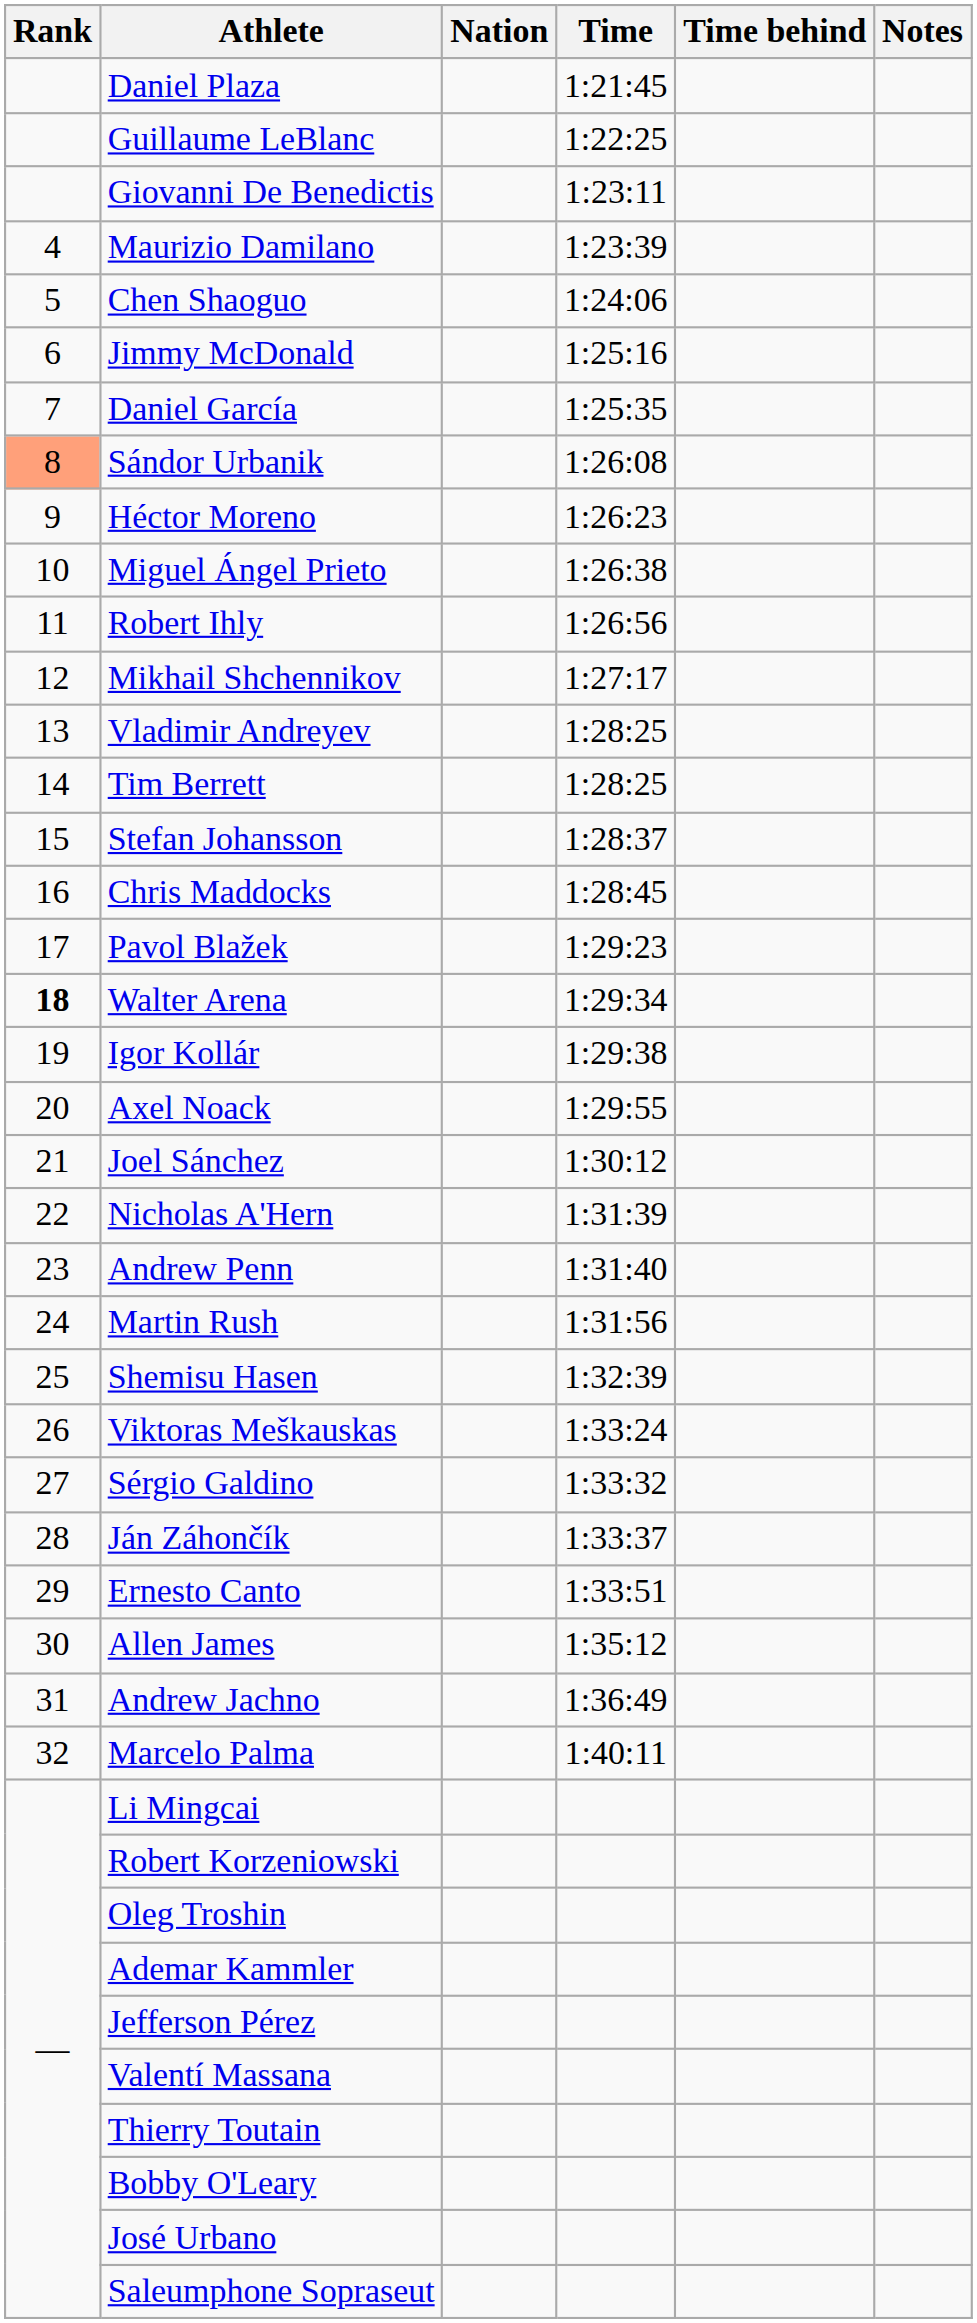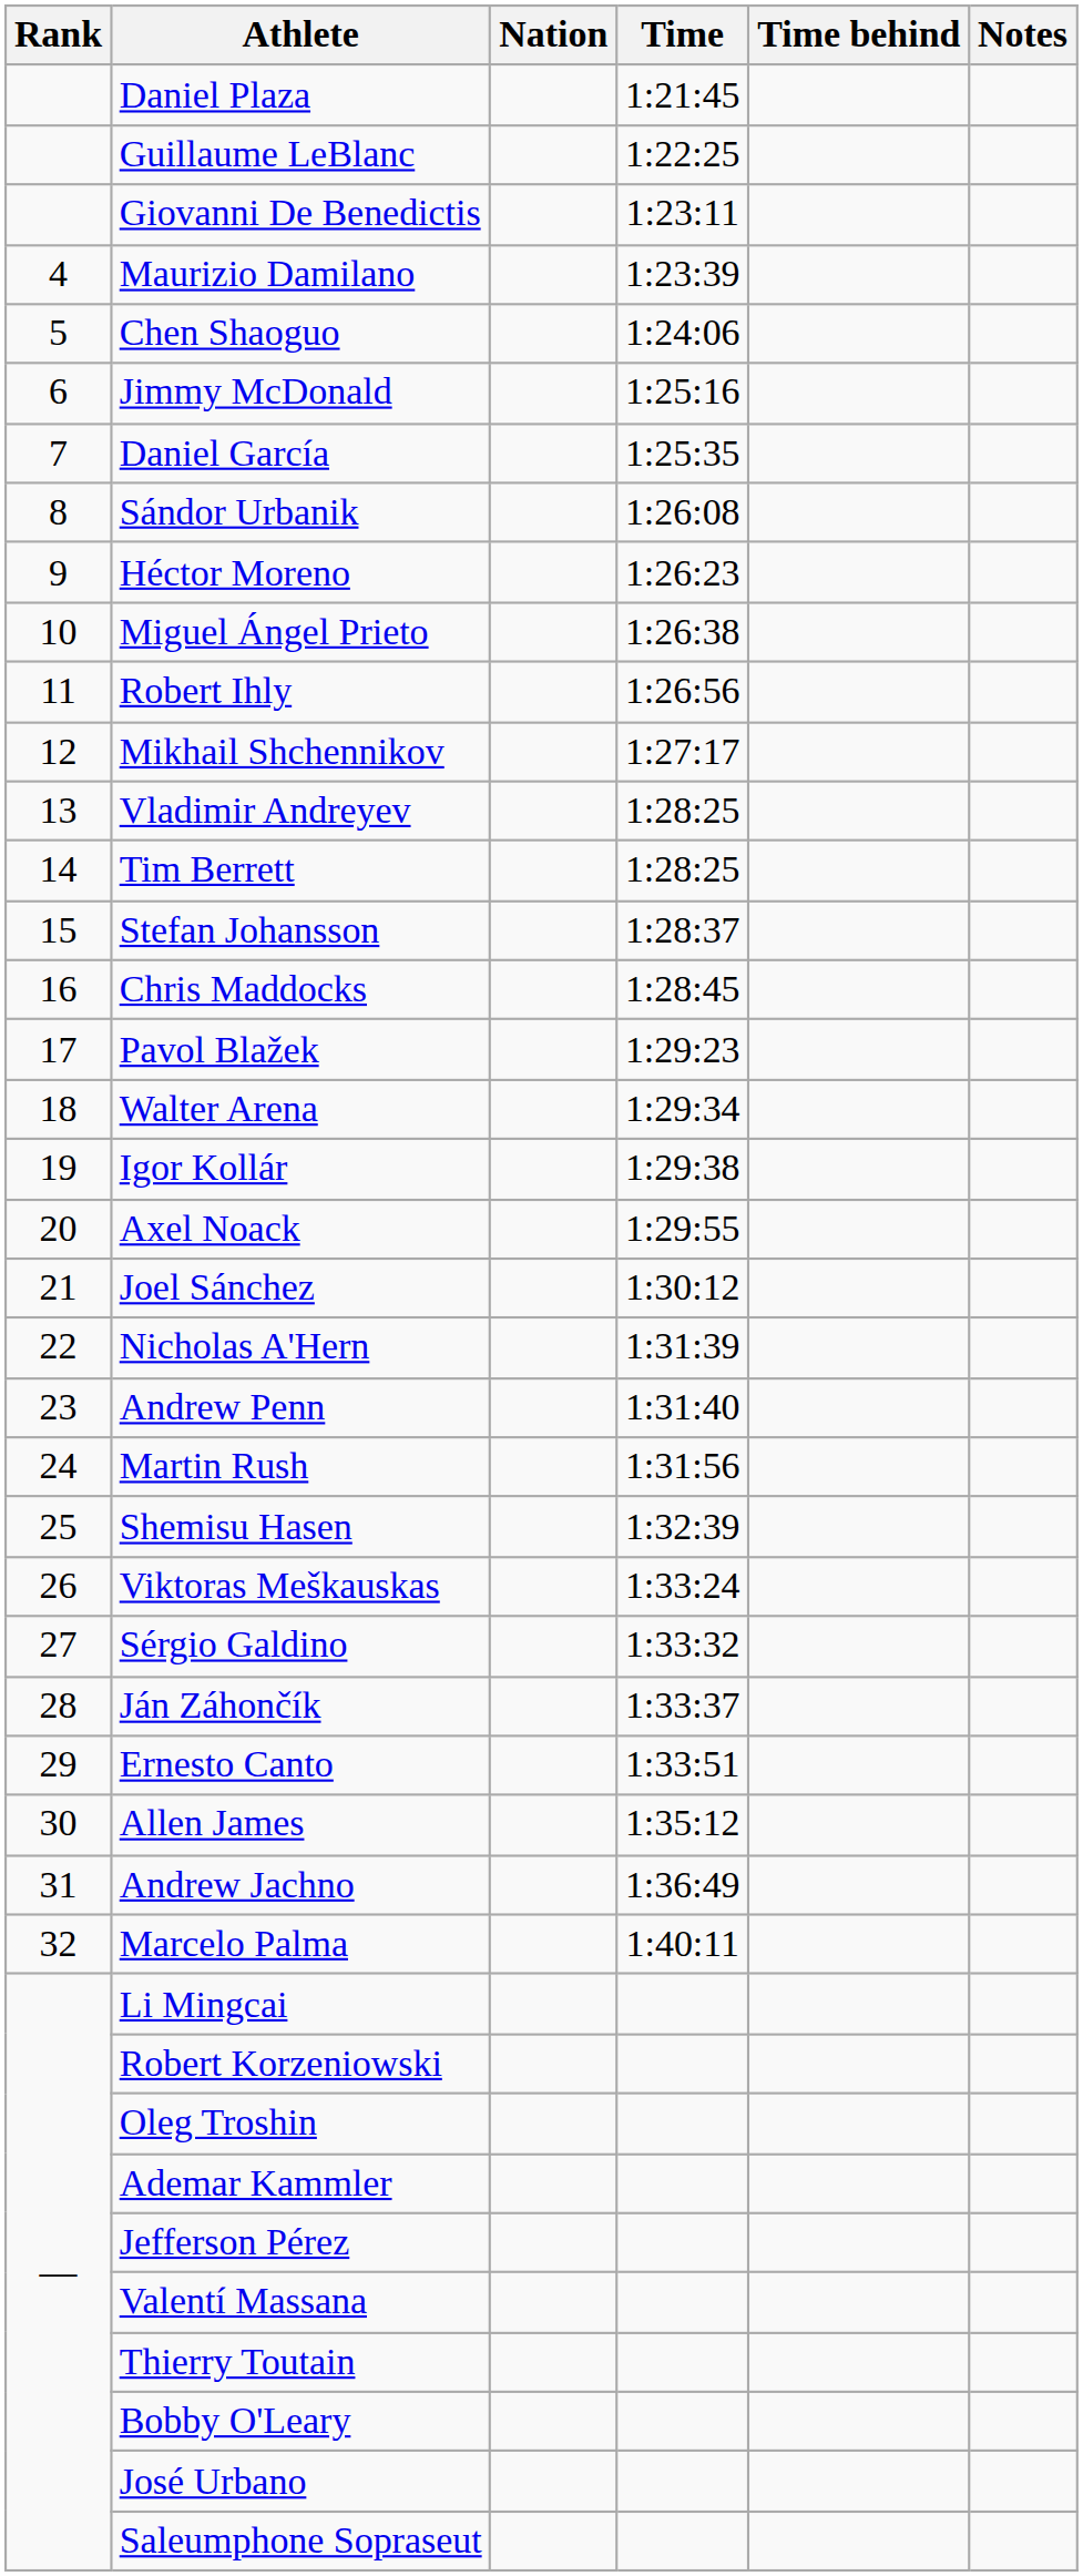Sándor Urbanik | Rank: lightsalmon background -> no background
Walter Arena | Rank: bold -> normal
